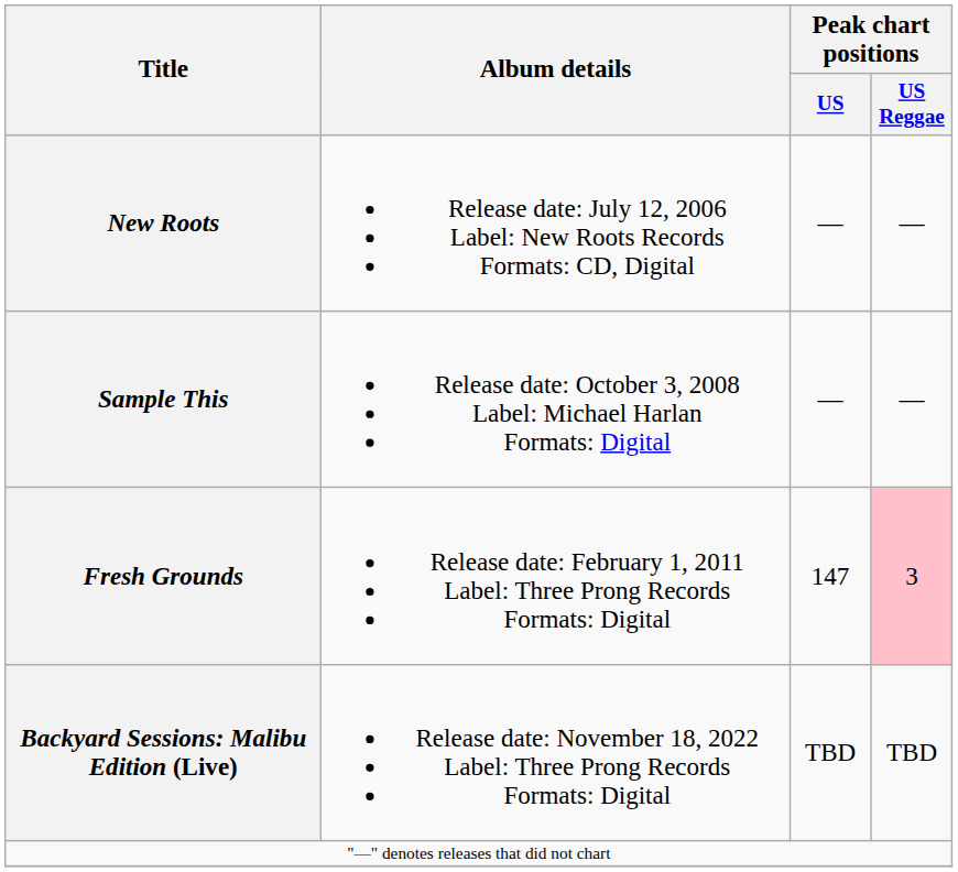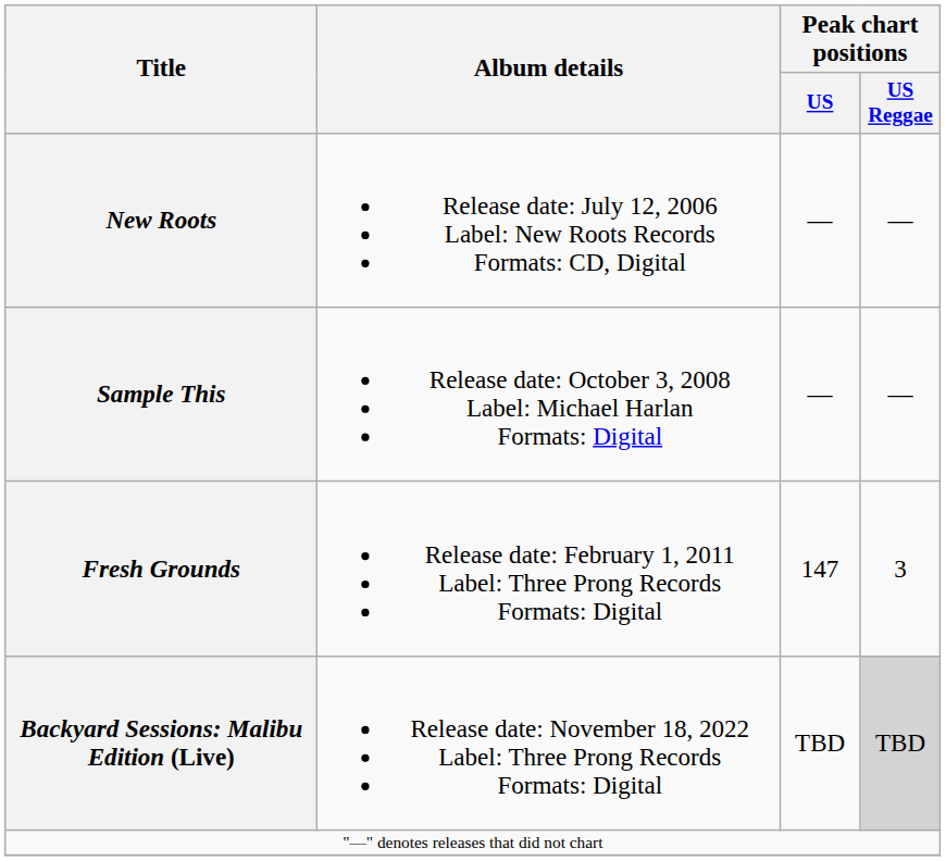Fresh Grounds | Peak chart positions / US Reggae: pink background -> no background
Backyard Sessions: Malibu Edition (Live) | Peak chart positions / US Reggae: no background -> lightgrey background
